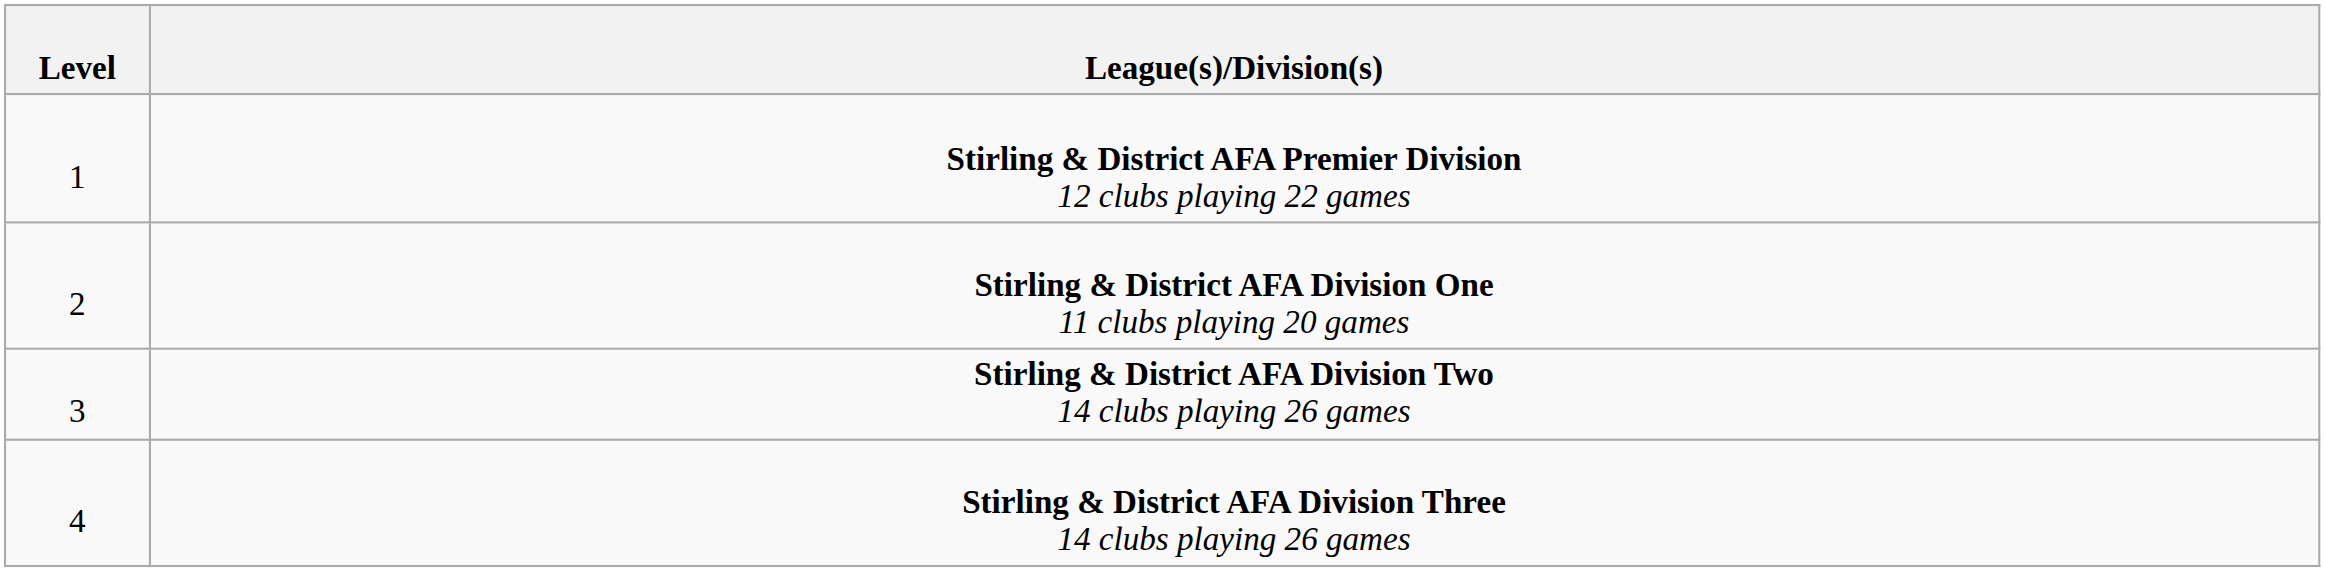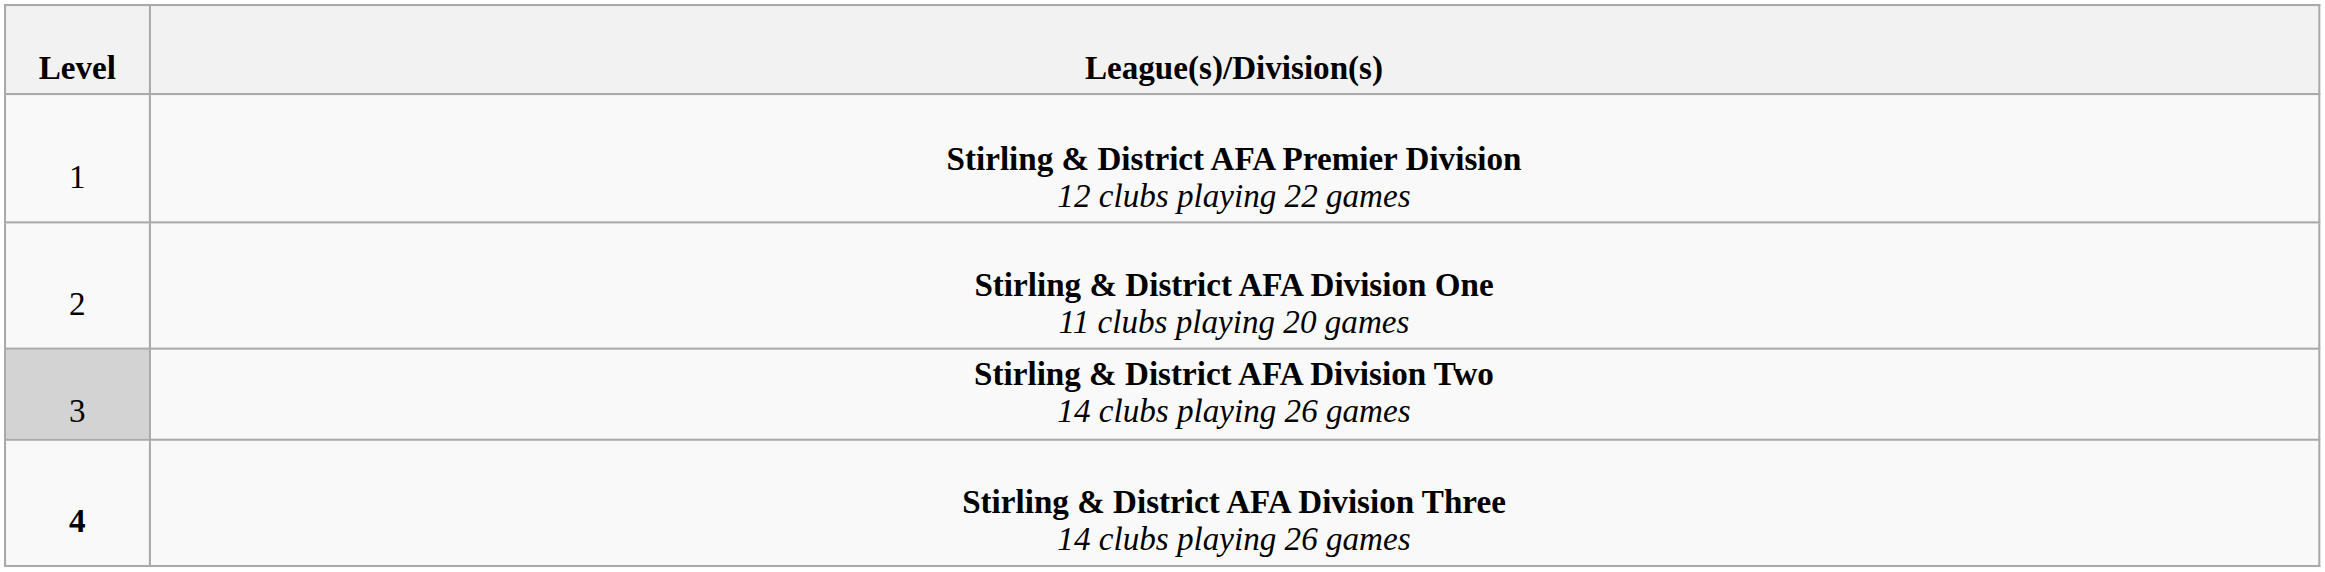row 4 | Level: no background -> lightgrey background
row 5 | Level: normal -> bold
